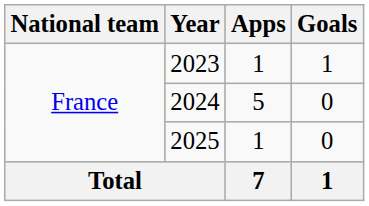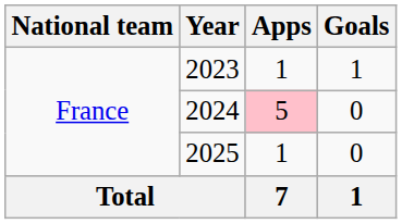2024 | Apps: no background -> pink background
